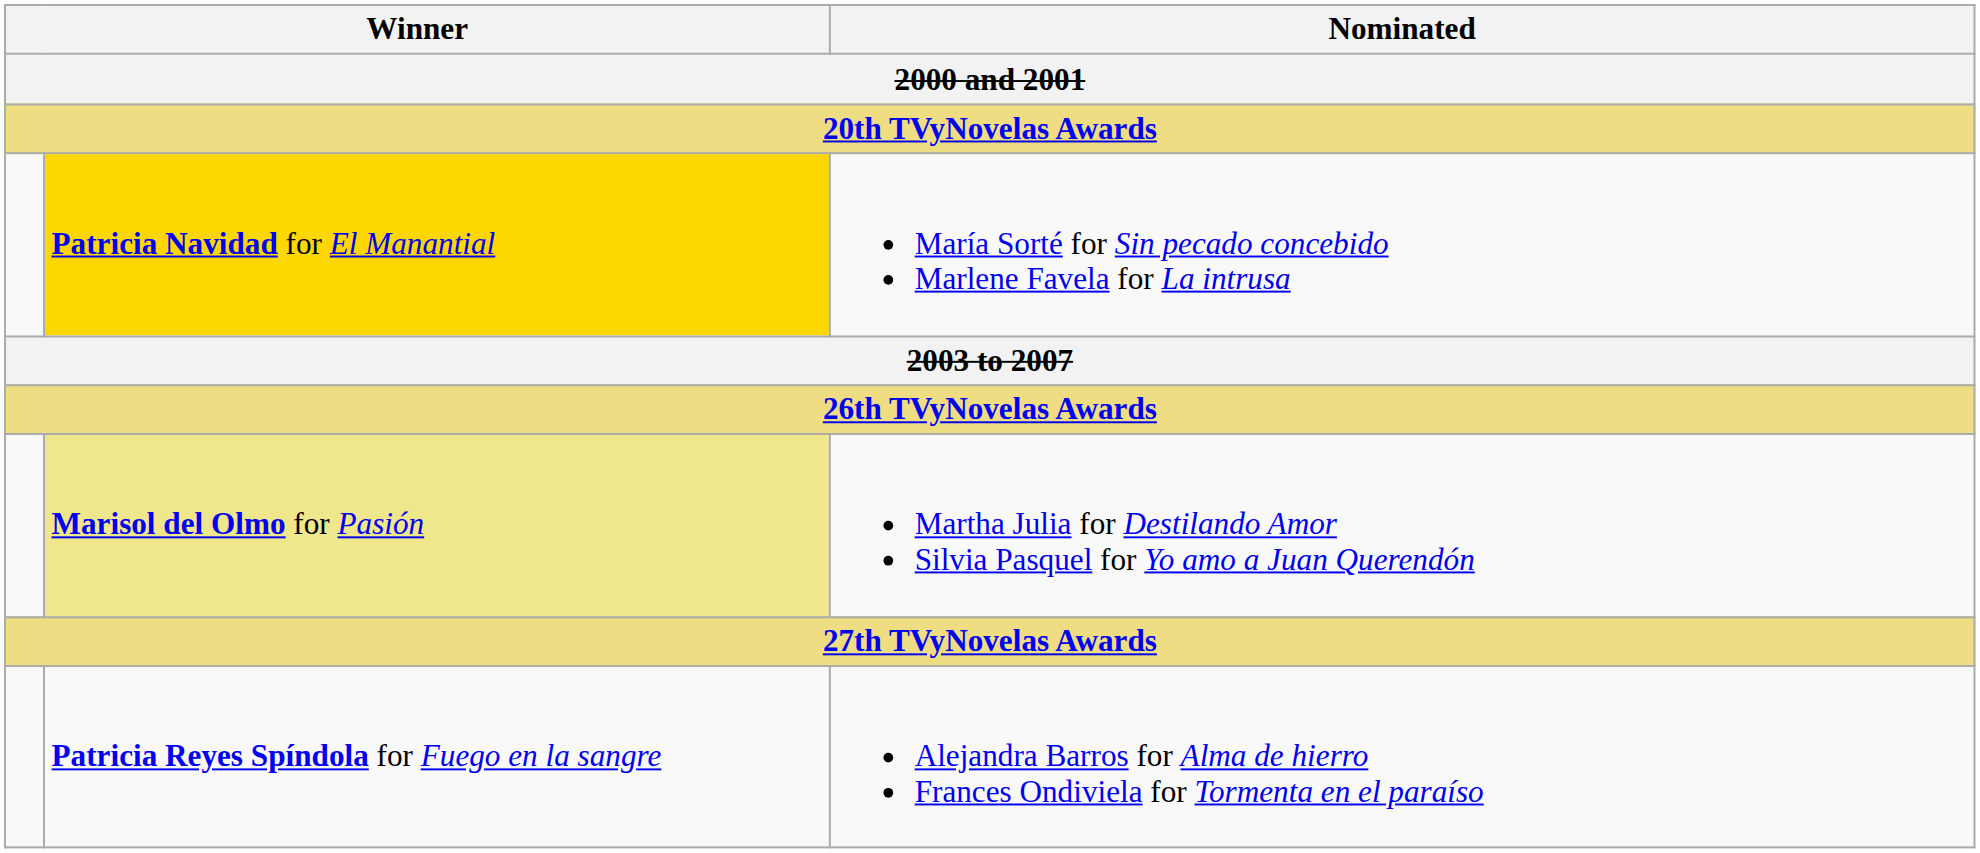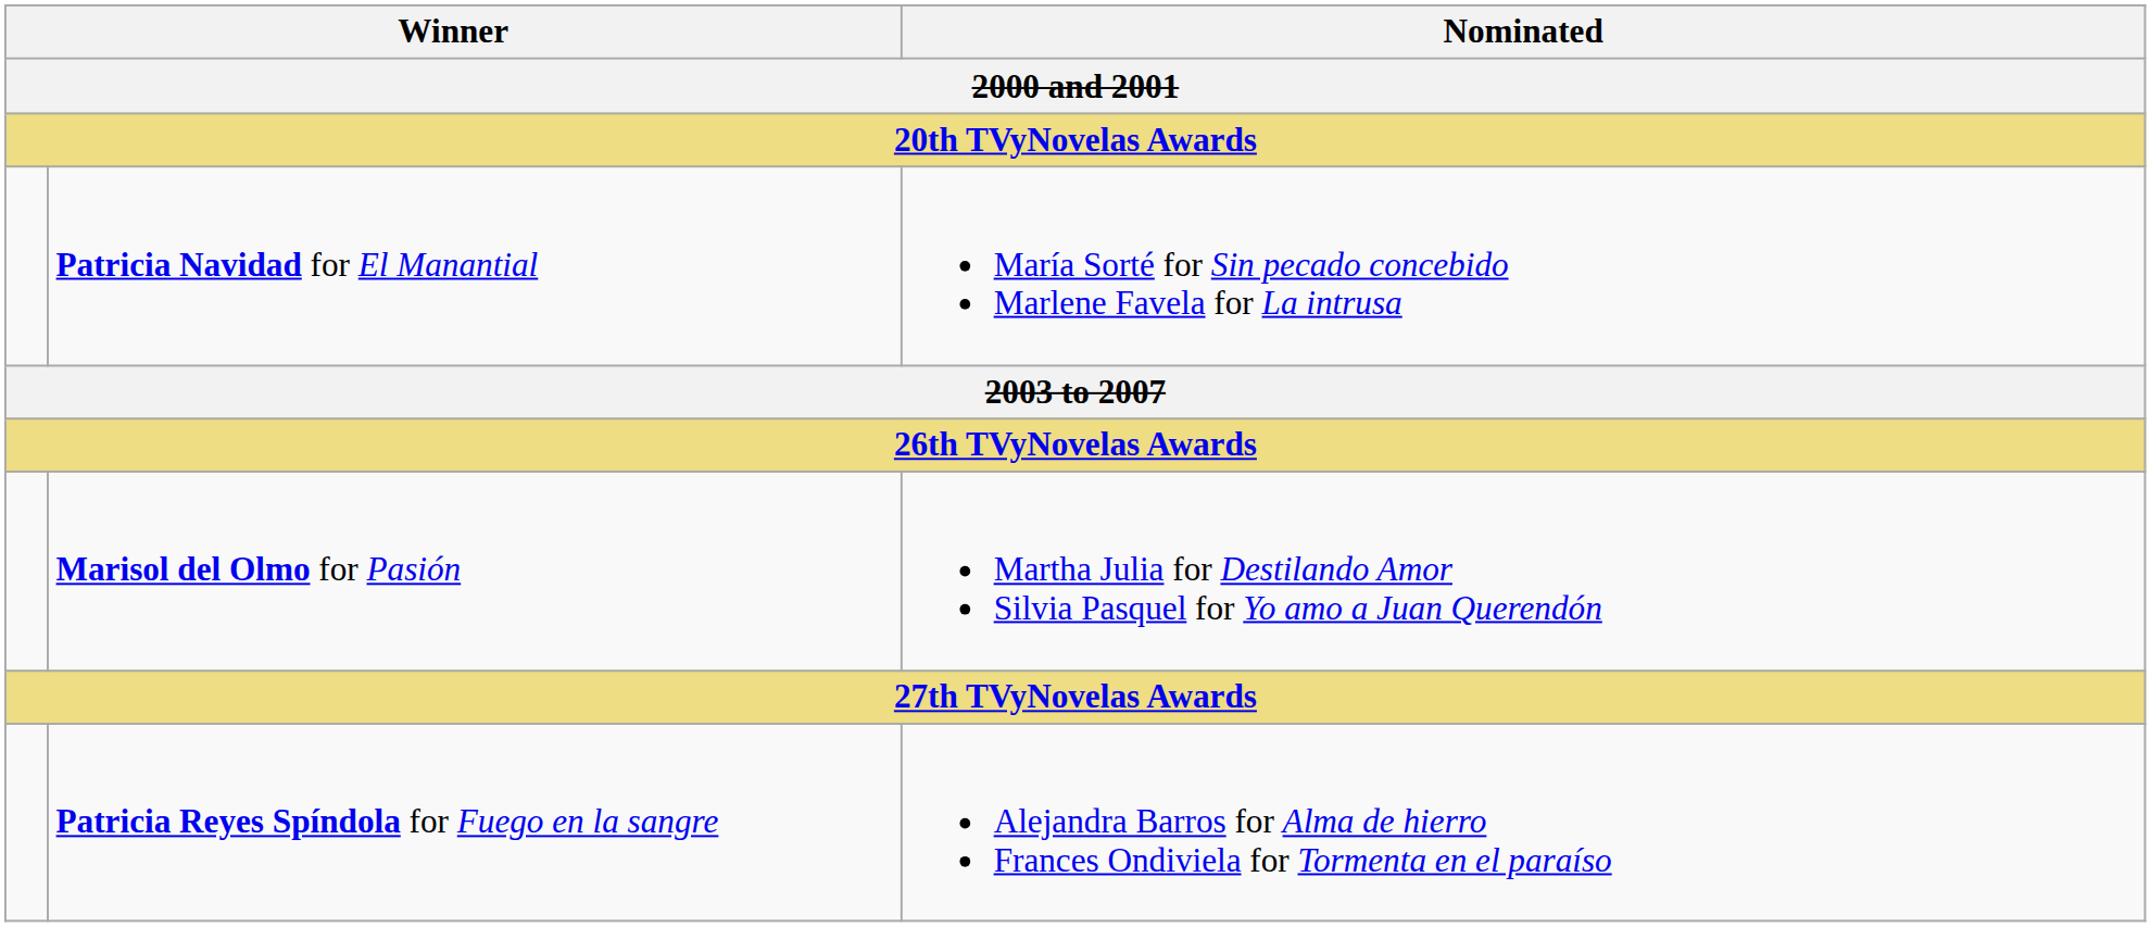Patricia Navidad for El Manantial | column 2: gold background -> no background
Marisol del Olmo for Pasión | column 2: khaki background -> no background
